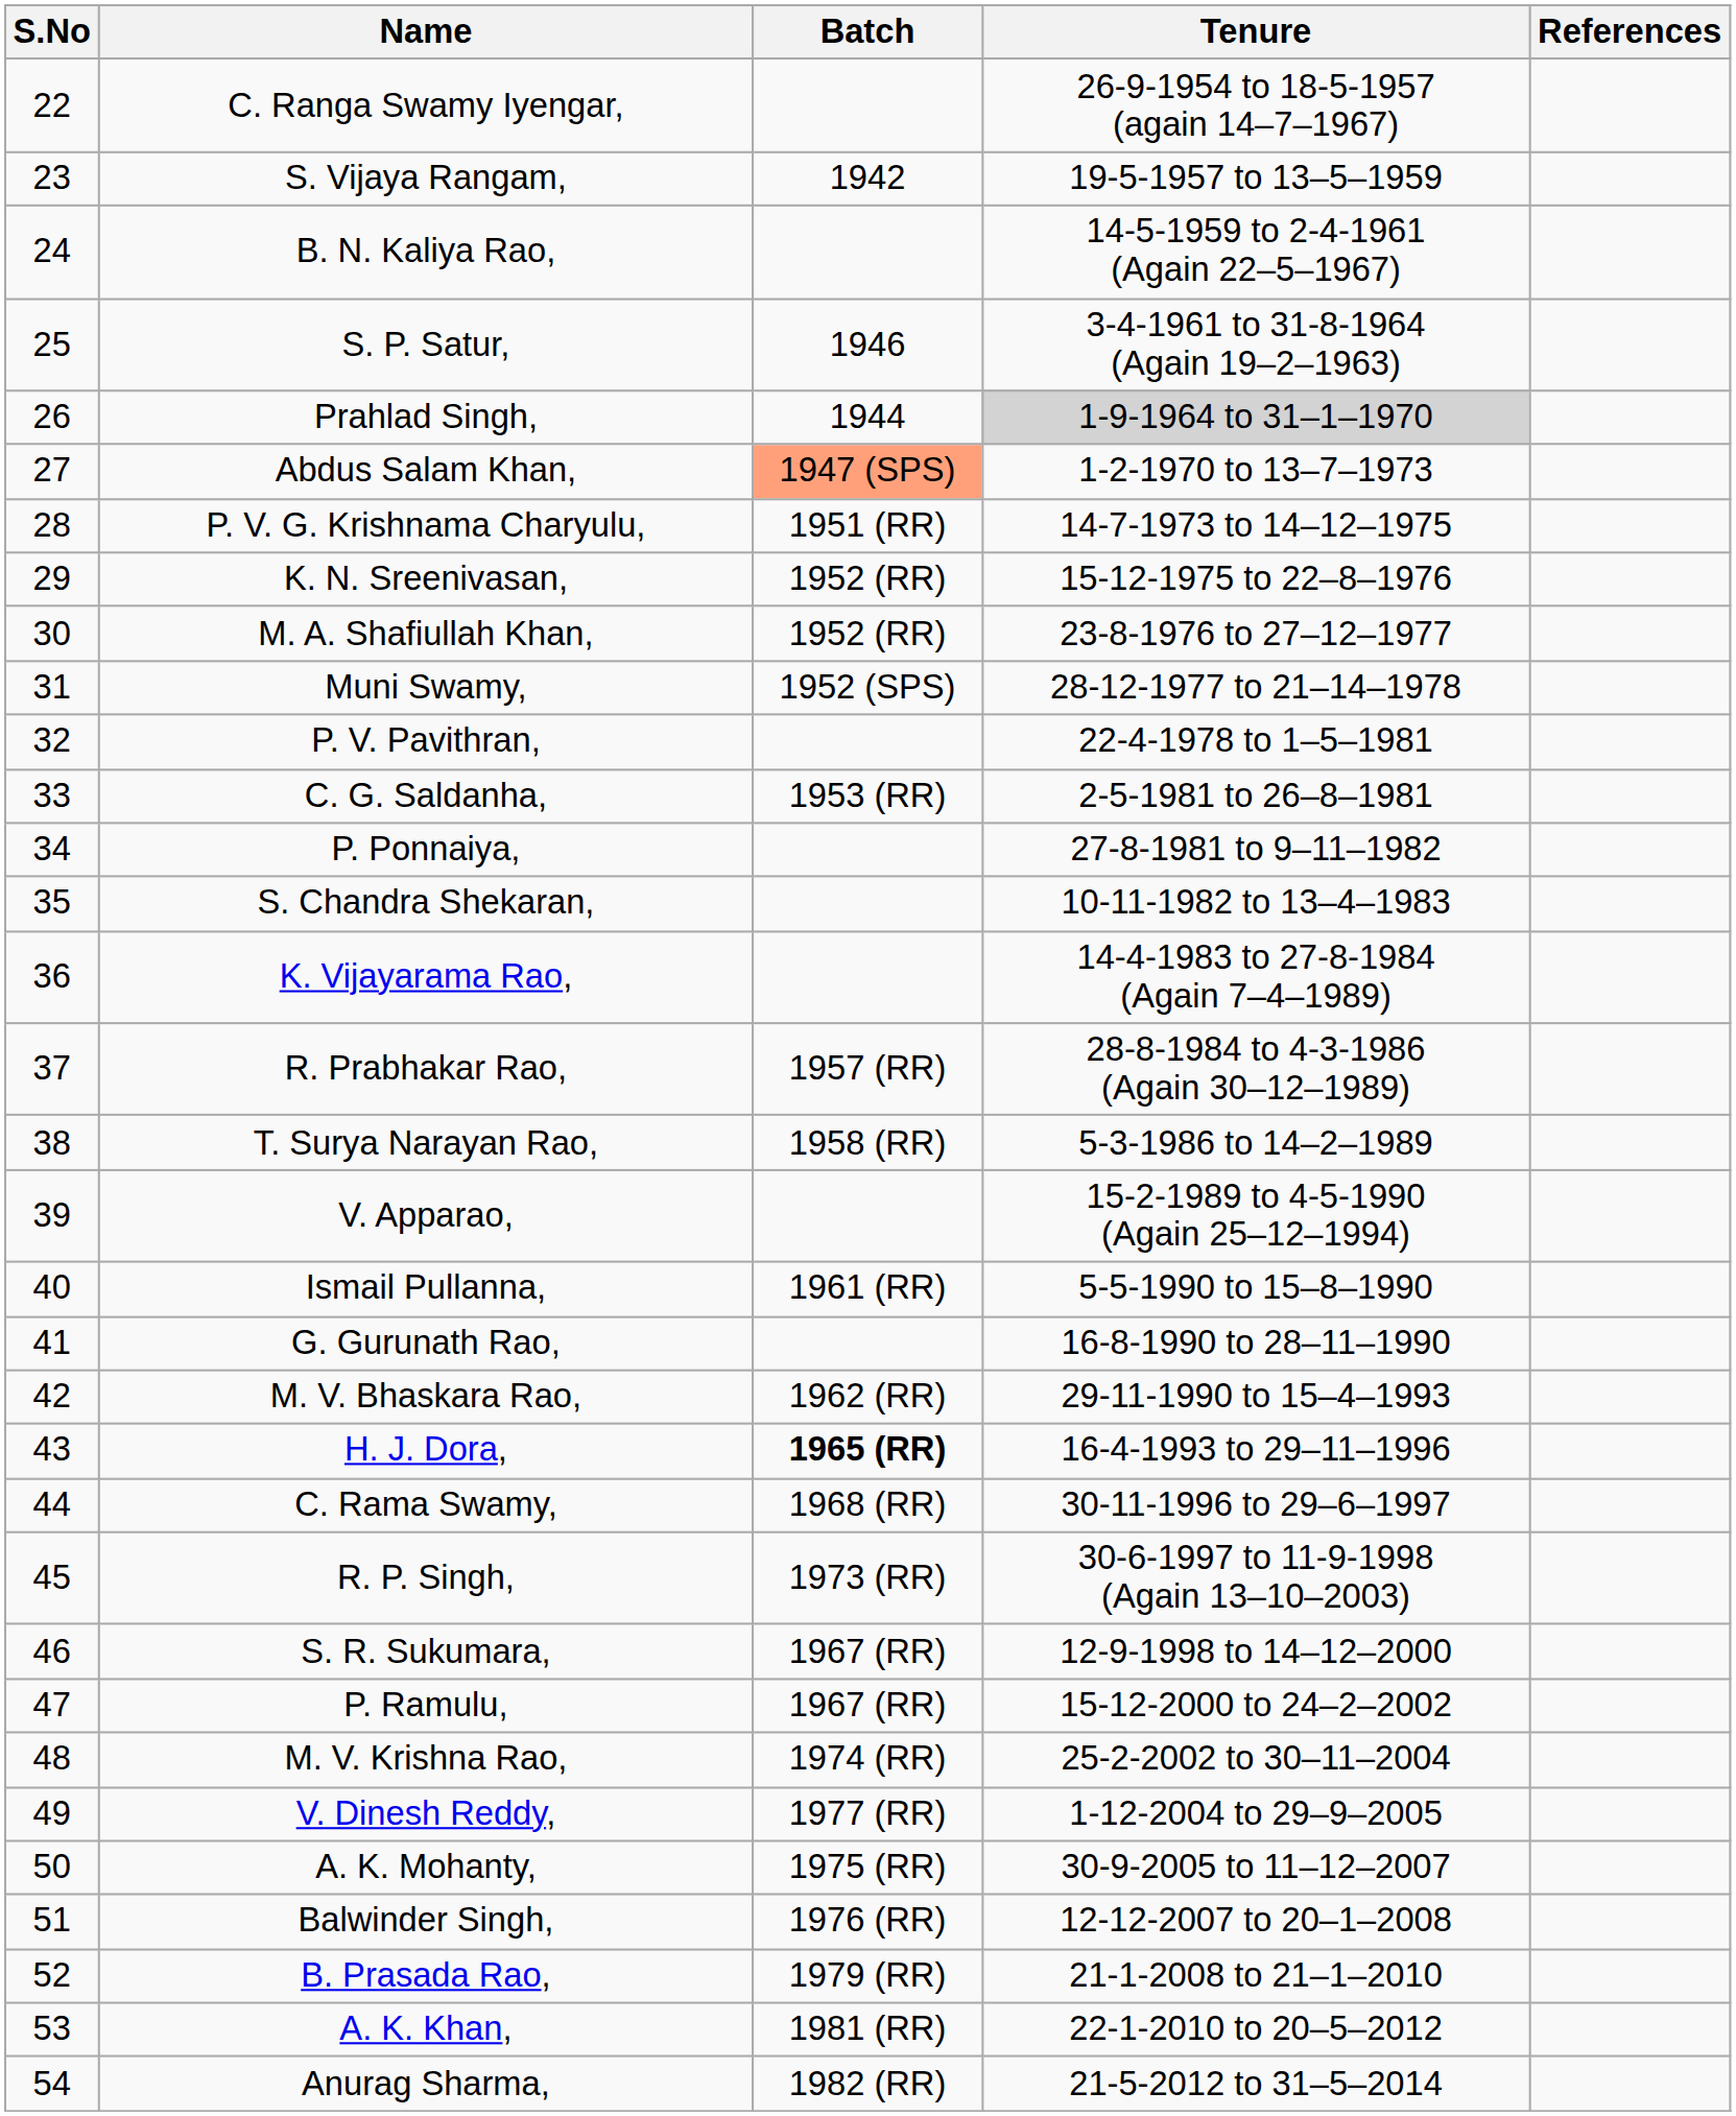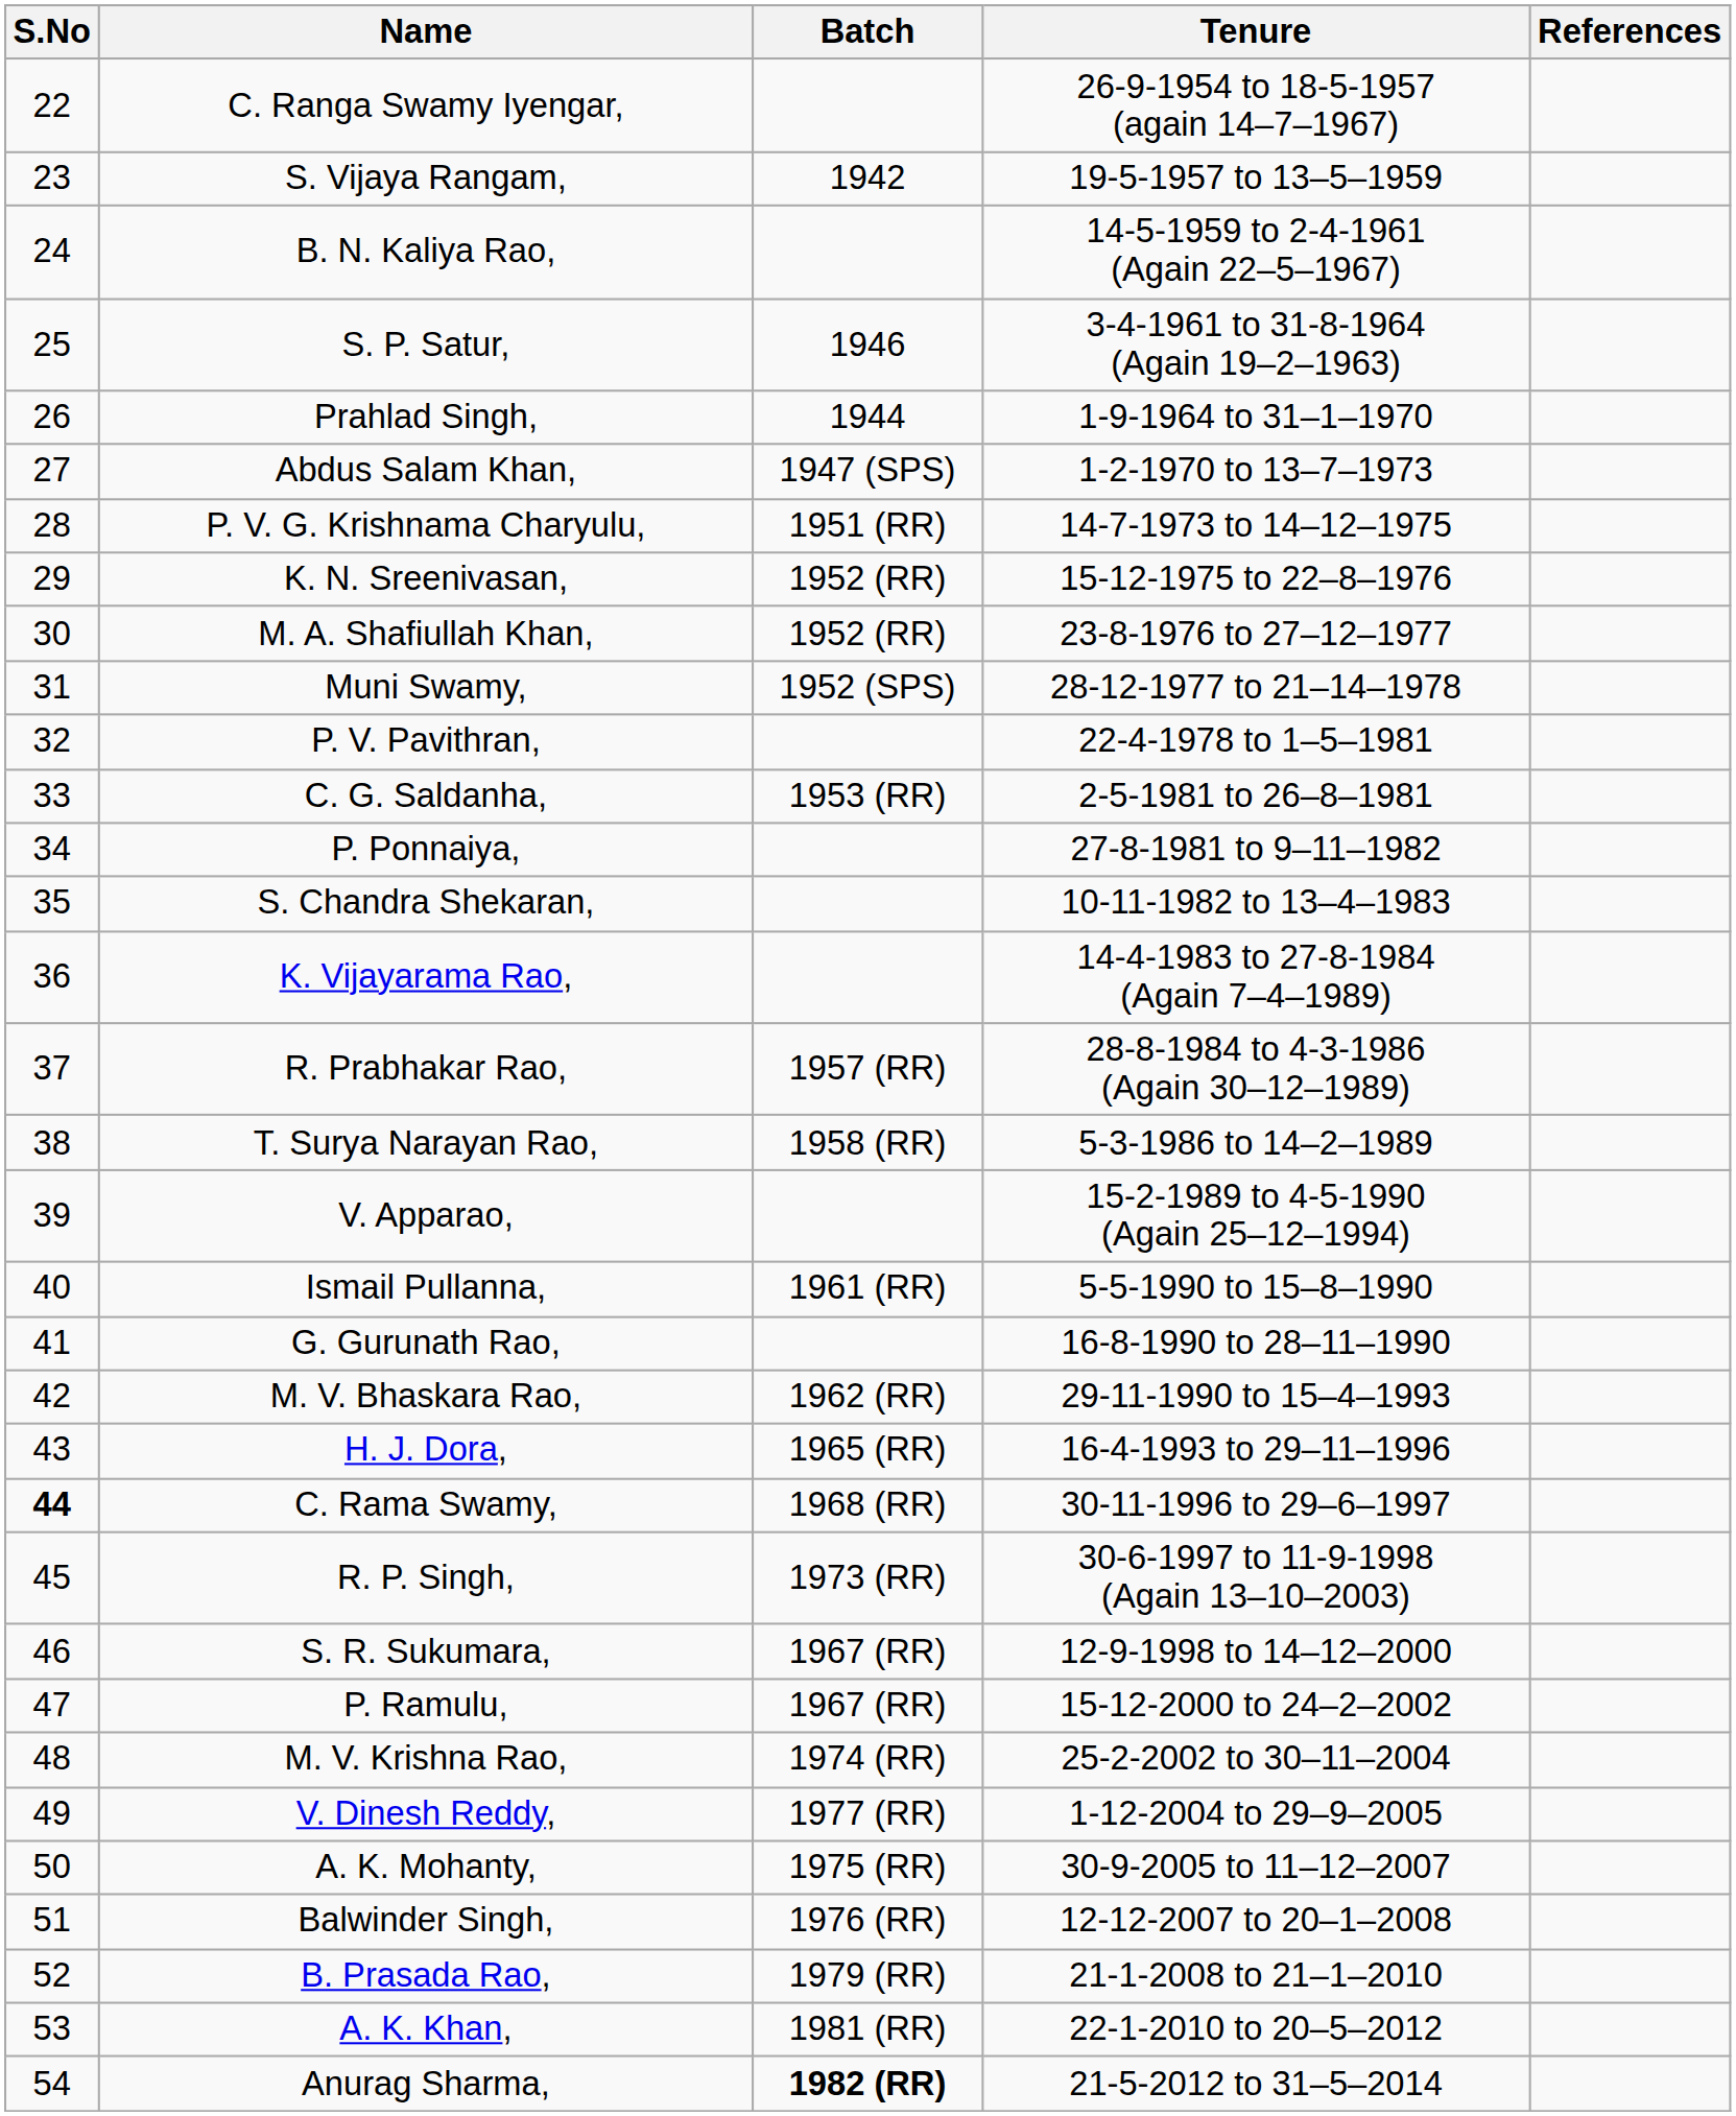Prahlad Singh, | Tenure: lightgrey background -> no background
Abdus Salam Khan, | Batch: lightsalmon background -> no background
H. J. Dora, | Batch: bold -> normal
C. Rama Swamy, | S.No: normal -> bold
Anurag Sharma, | Batch: normal -> bold
